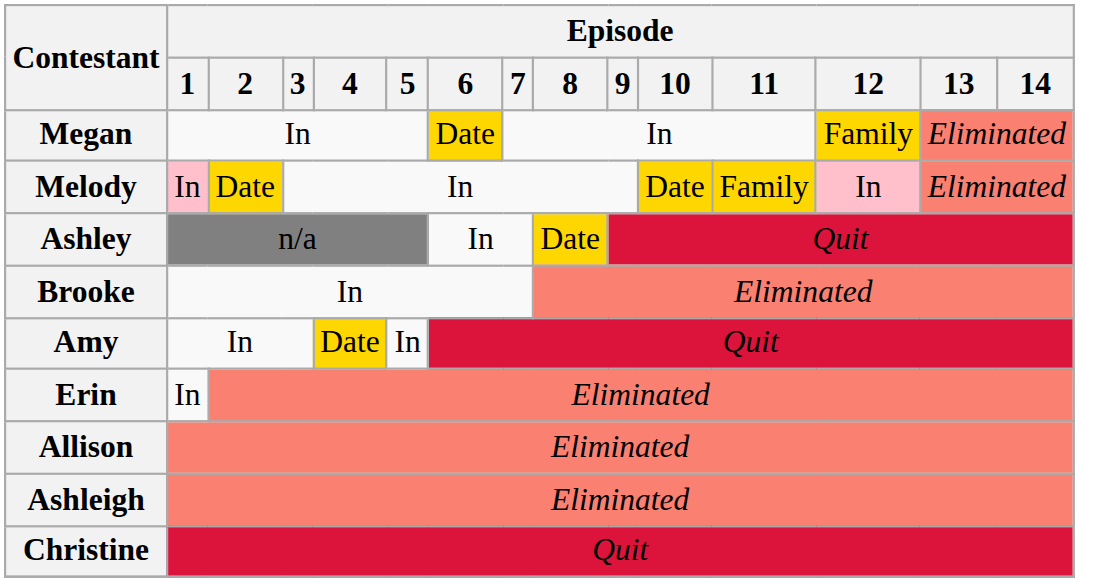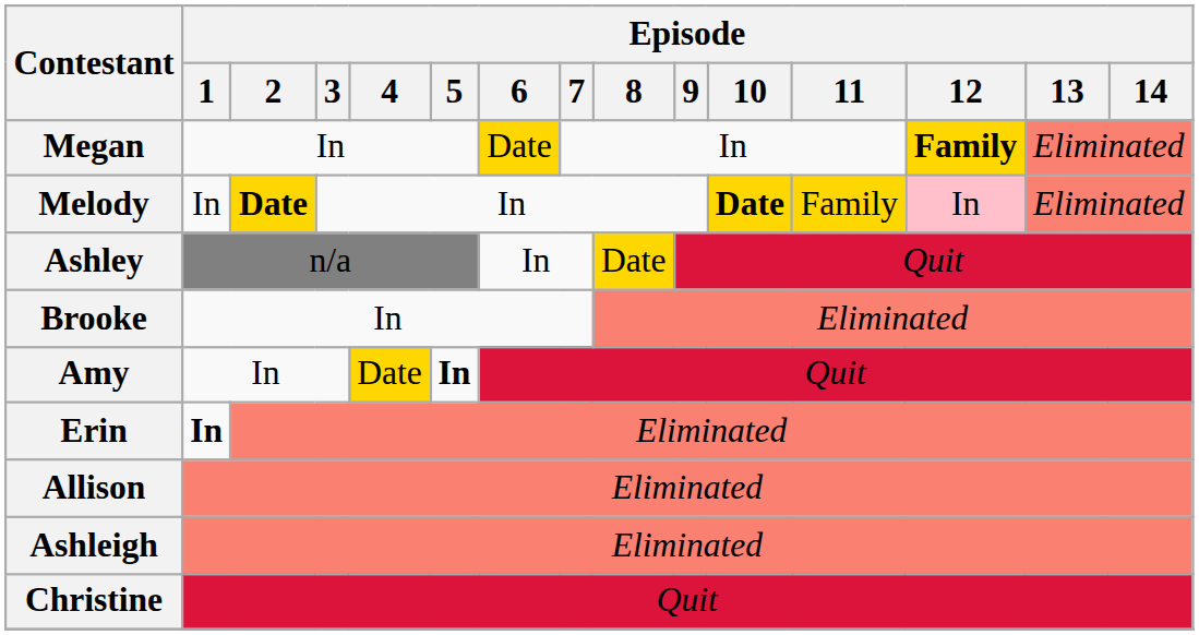Megan | Episode / 12: normal -> bold
Melody | Episode / 1: pink background -> no background
Melody | Episode / 2: normal -> bold
Melody | Episode / 10: normal -> bold
Amy | Episode / 5: normal -> bold
Erin | Episode / 1: normal -> bold
